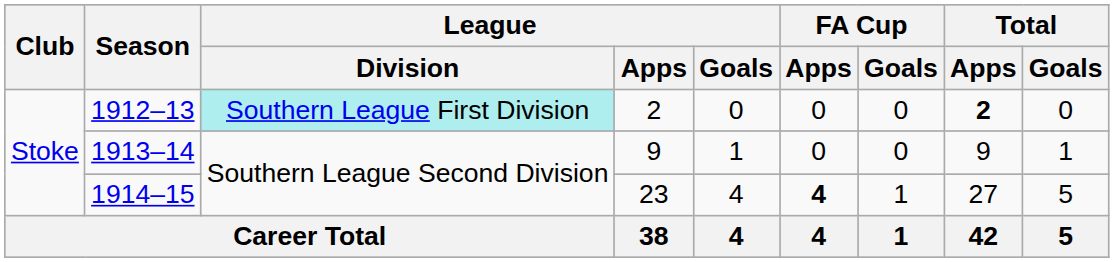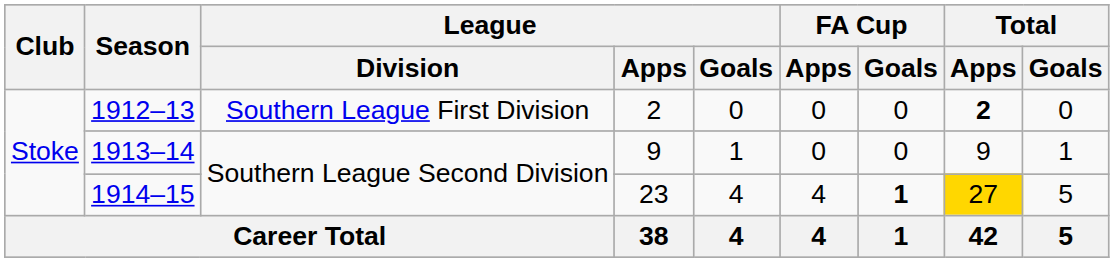1912–13 | League / Division: paleturquoise background -> no background
1914–15 | FA Cup / Apps: bold -> normal
1914–15 | FA Cup / Goals: normal -> bold
1914–15 | Total / Apps: no background -> gold background
